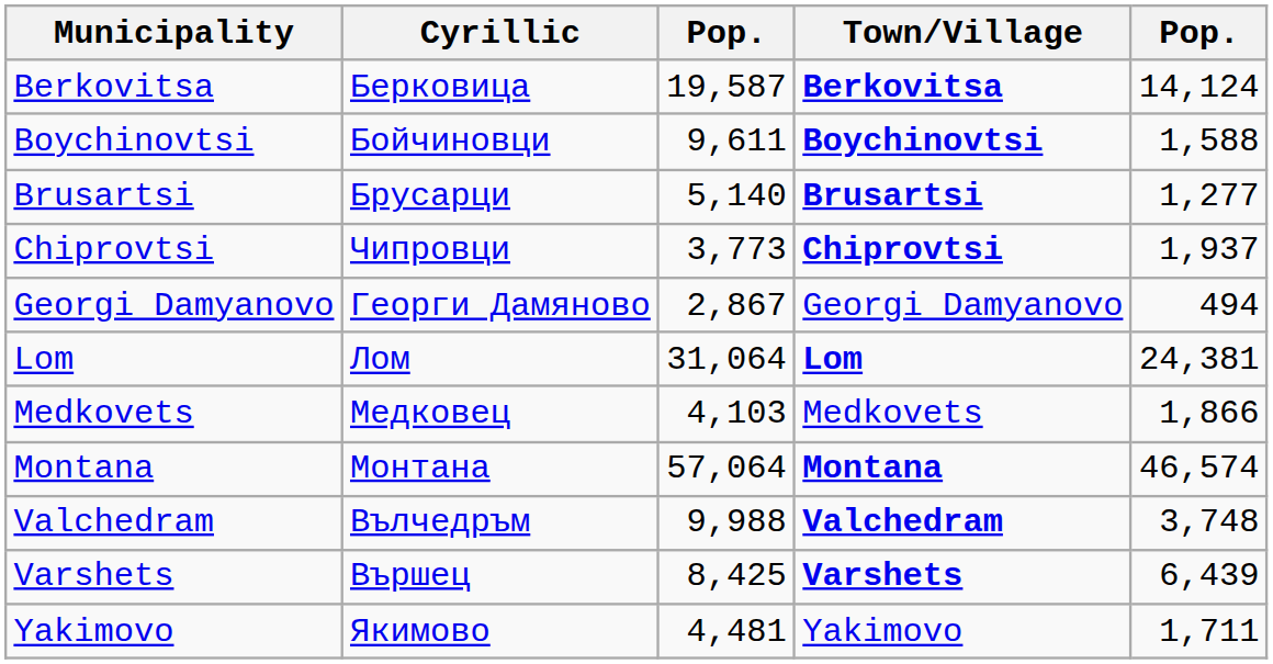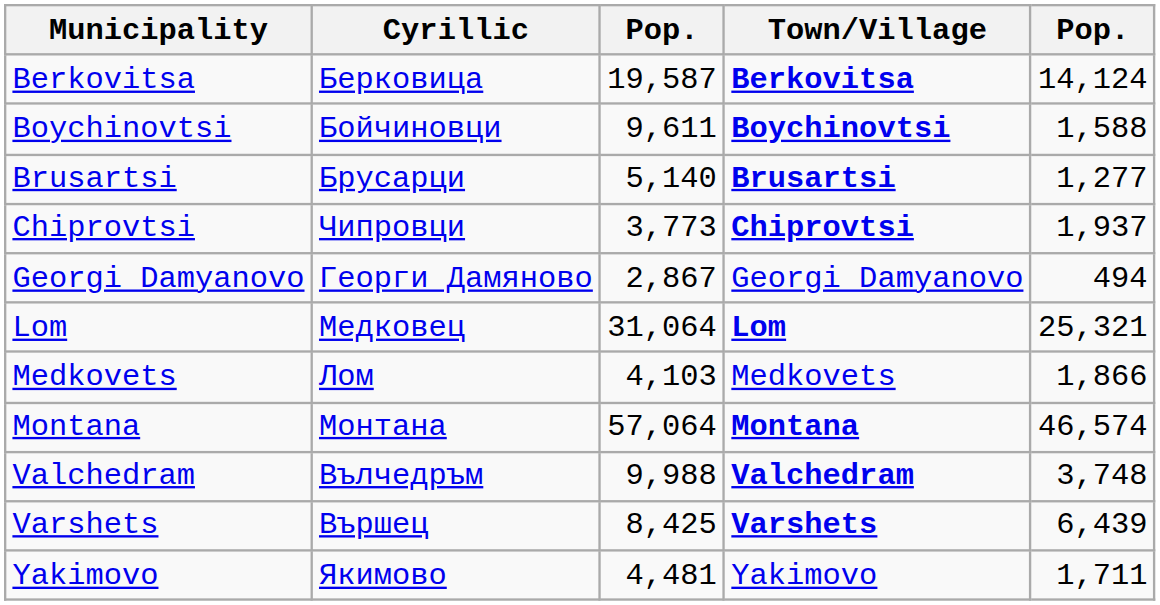row 7 | Cyrillic: Лом -> Медковец
row 7 | column 5: 24,381 -> 25,321
row 8 | Cyrillic: Медковец -> Лом
